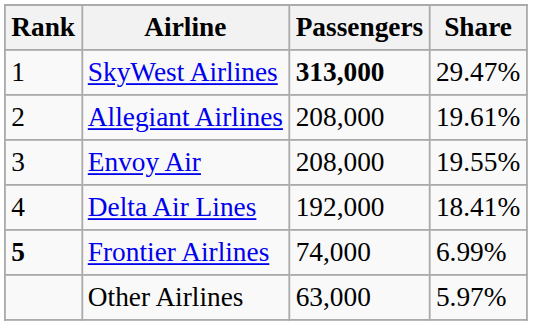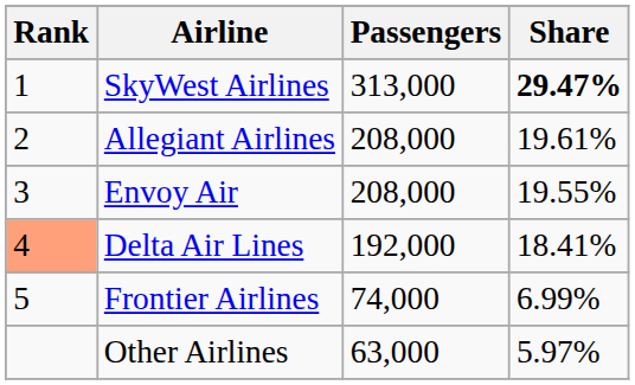SkyWest Airlines | Passengers: bold -> normal
SkyWest Airlines | Share: normal -> bold
Delta Air Lines | Rank: no background -> lightsalmon background
Frontier Airlines | Rank: bold -> normal
